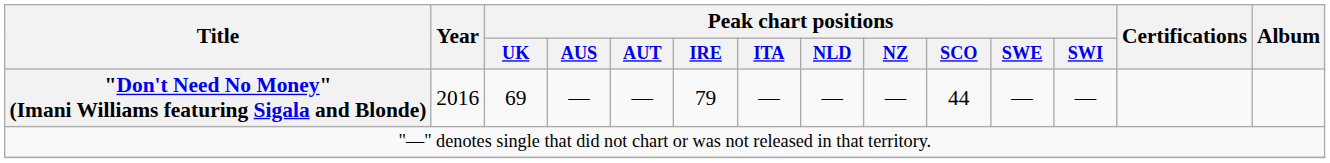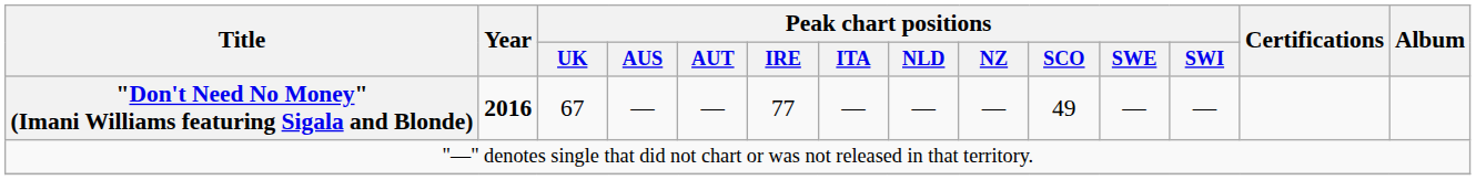row 3 | Year: normal -> bold
row 3 | Peak chart positions / UK: 69 -> 67
row 3 | Peak chart positions / IRE: 79 -> 77
row 3 | Peak chart positions / SCO: 44 -> 49
